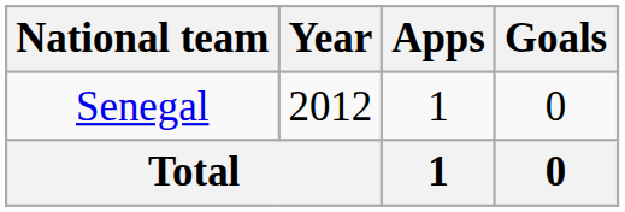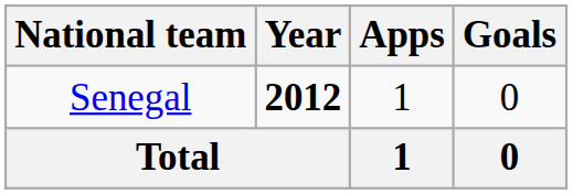Senegal | Year: normal -> bold
